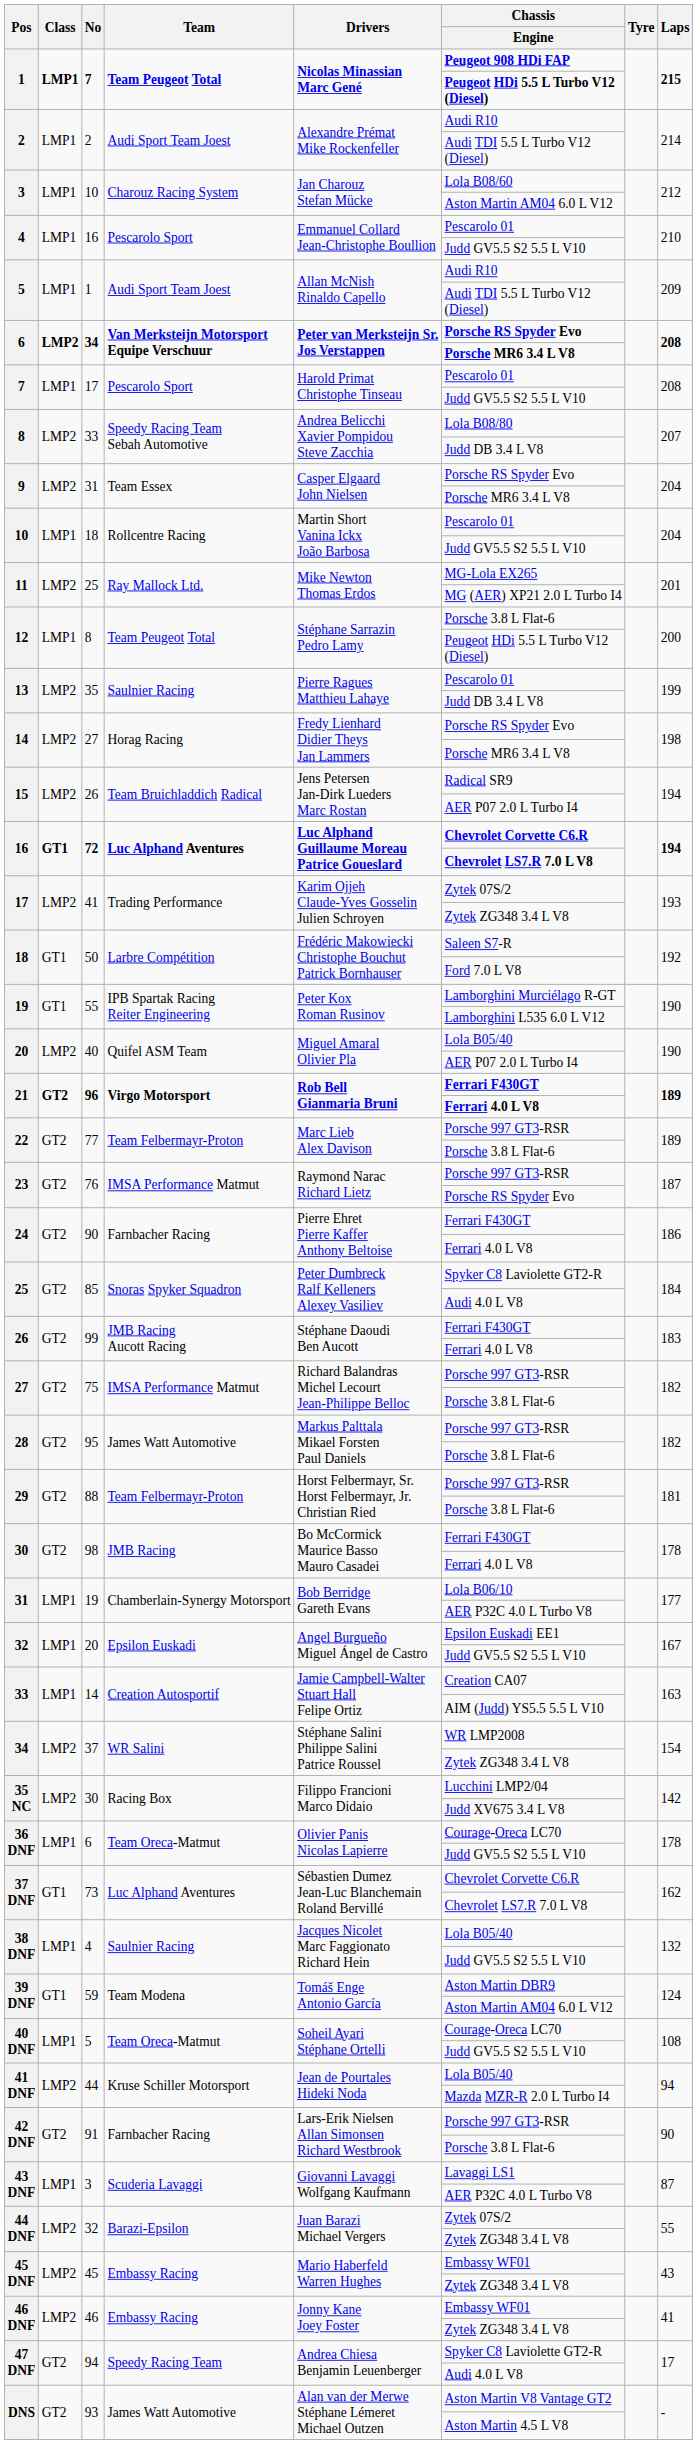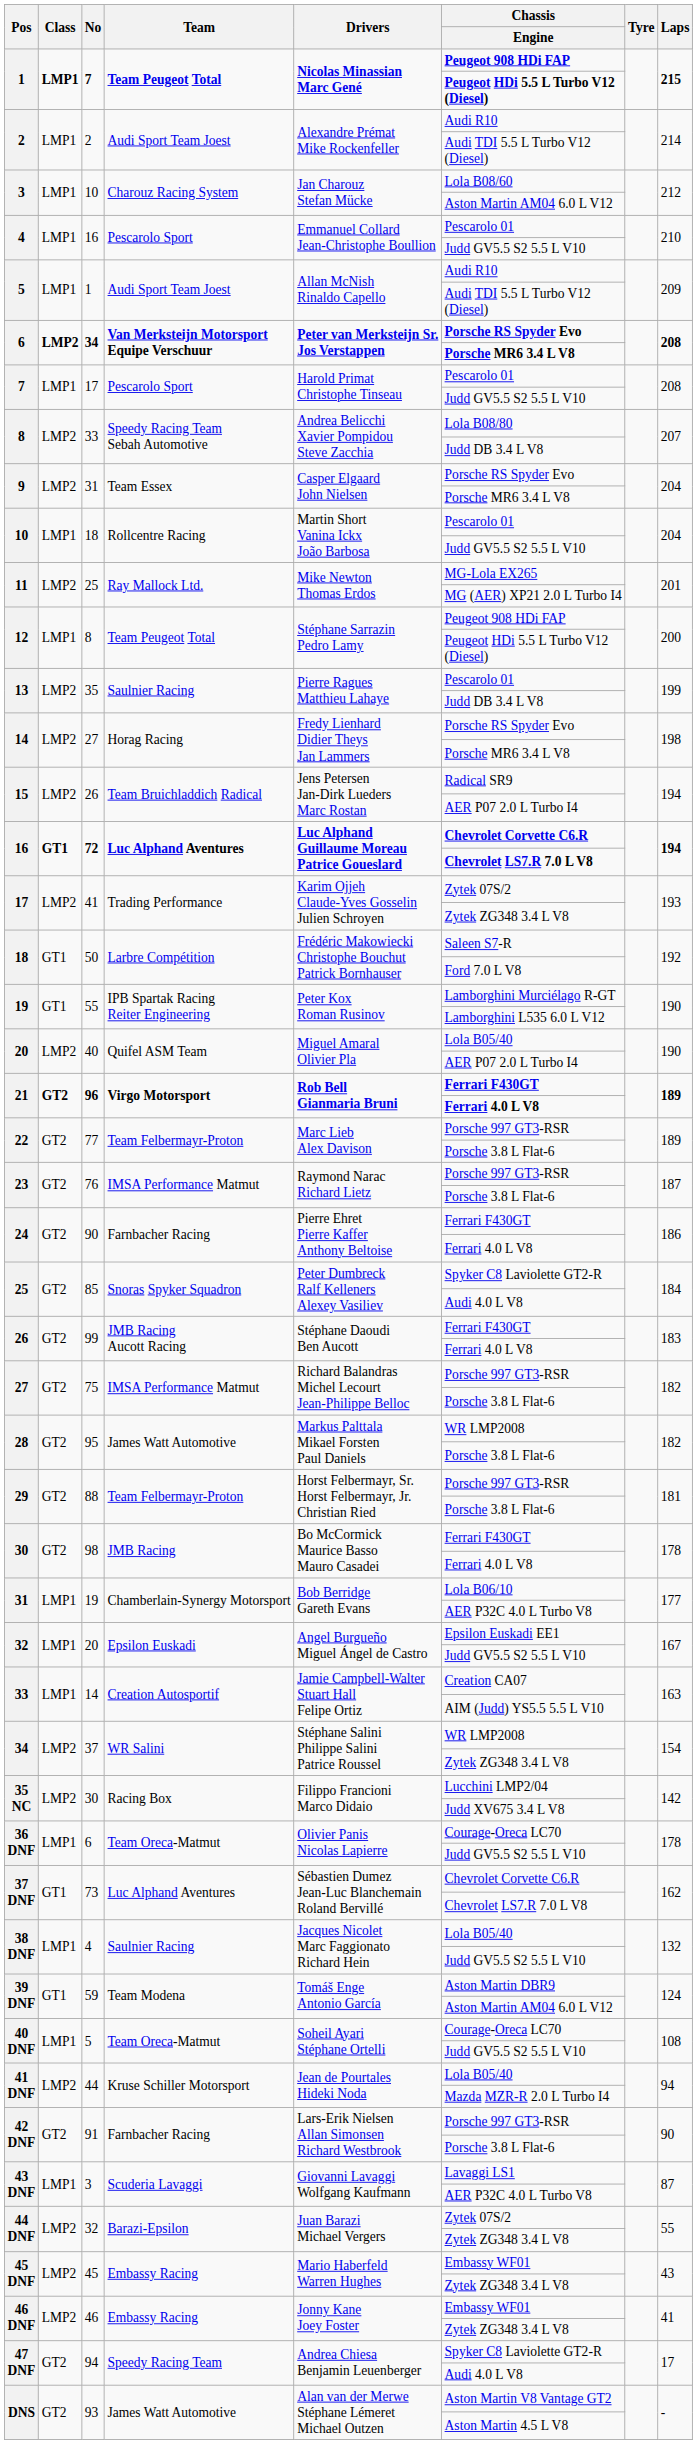row 25 | Chassis / Engine: Porsche 3.8 L Flat-6 -> Peugeot 908 HDi FAP
row 48 | Chassis / Engine: Porsche RS Spyder Evo -> Porsche 3.8 L Flat-6
row 57 | Chassis / Engine: Porsche 997 GT3-RSR -> WR LMP2008
